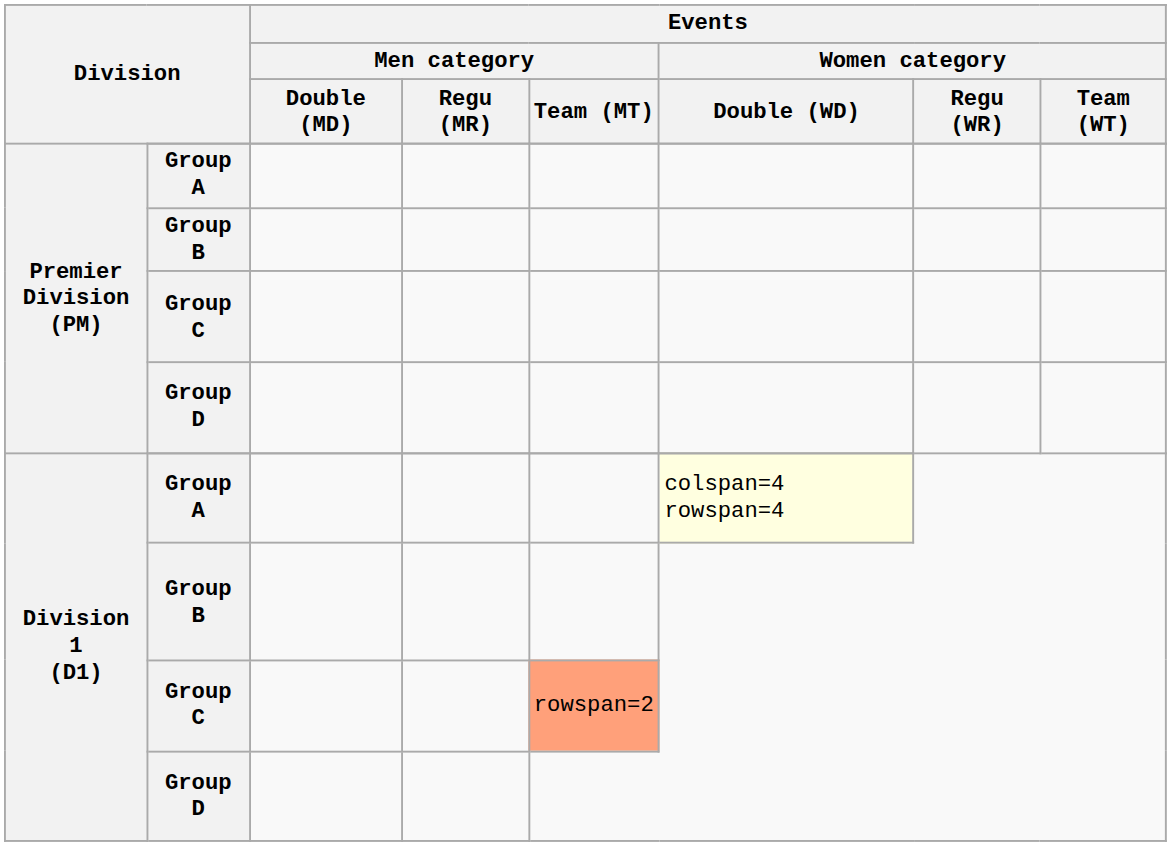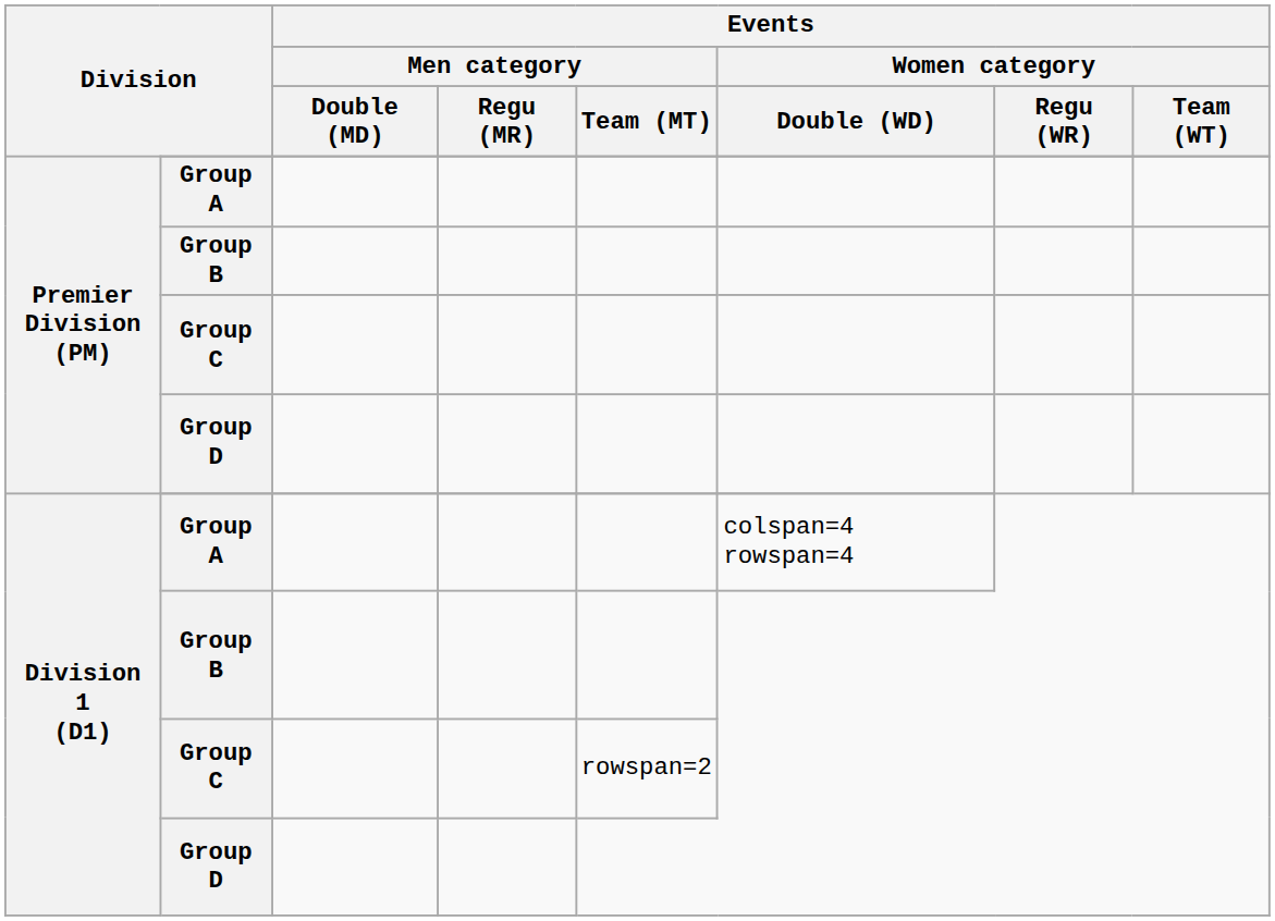Division 1 (D1) / Group A | Events / Women category / Double (WD): lightyellow background -> no background
Division 1 (D1) / Group C | Events / Men category / Team (MT): lightsalmon background -> no background
